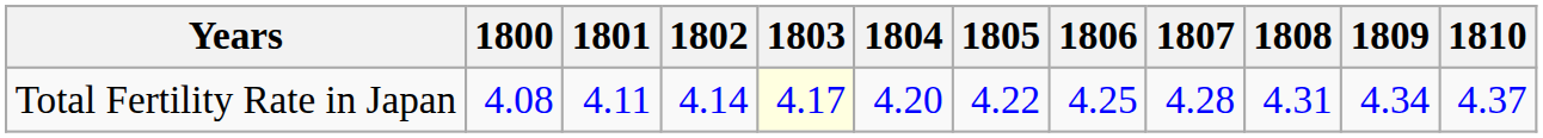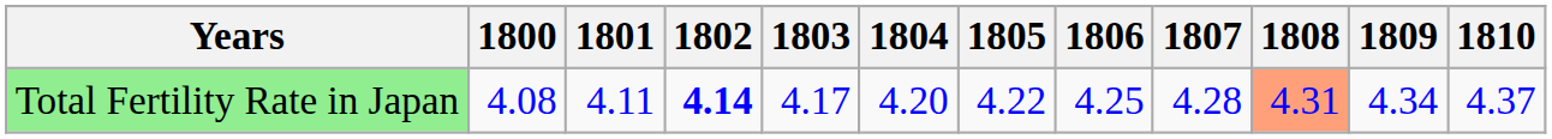row 2 | Years: no background -> lightgreen background
row 2 | 1802: normal -> bold
row 2 | 1803: lightyellow background -> no background
row 2 | 1808: no background -> lightsalmon background
